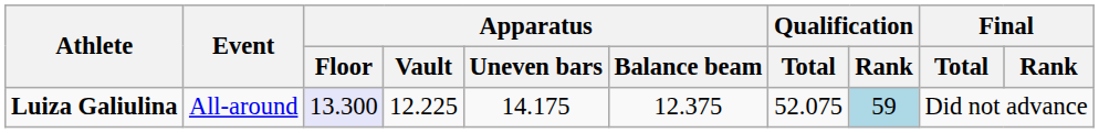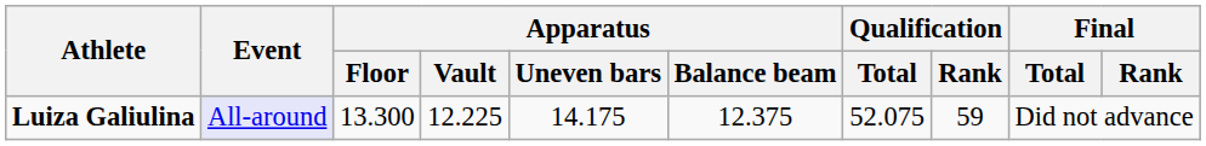row 3 | Event: no background -> lavender background
row 3 | Apparatus / Floor: lavender background -> no background
row 3 | Qualification / Rank: lightblue background -> no background
